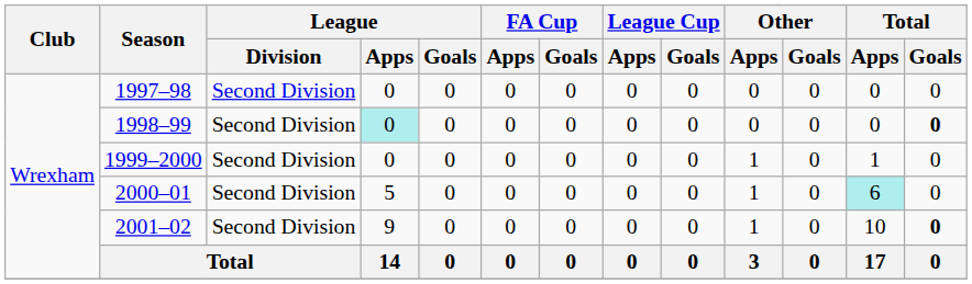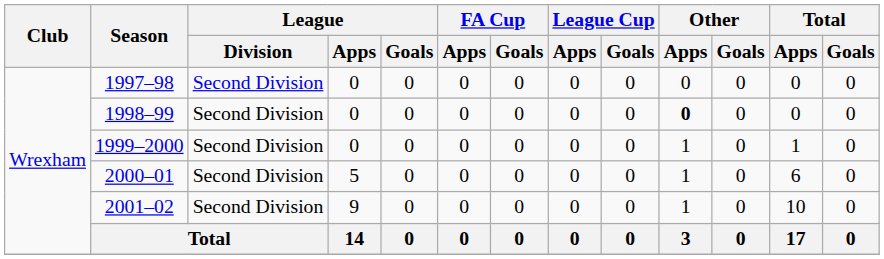1998–99 | League / Apps: paleturquoise background -> no background
1998–99 | Other / Apps: normal -> bold
1998–99 | Total / Goals: bold -> normal
2000–01 | Total / Apps: paleturquoise background -> no background
2001–02 | Total / Goals: bold -> normal
